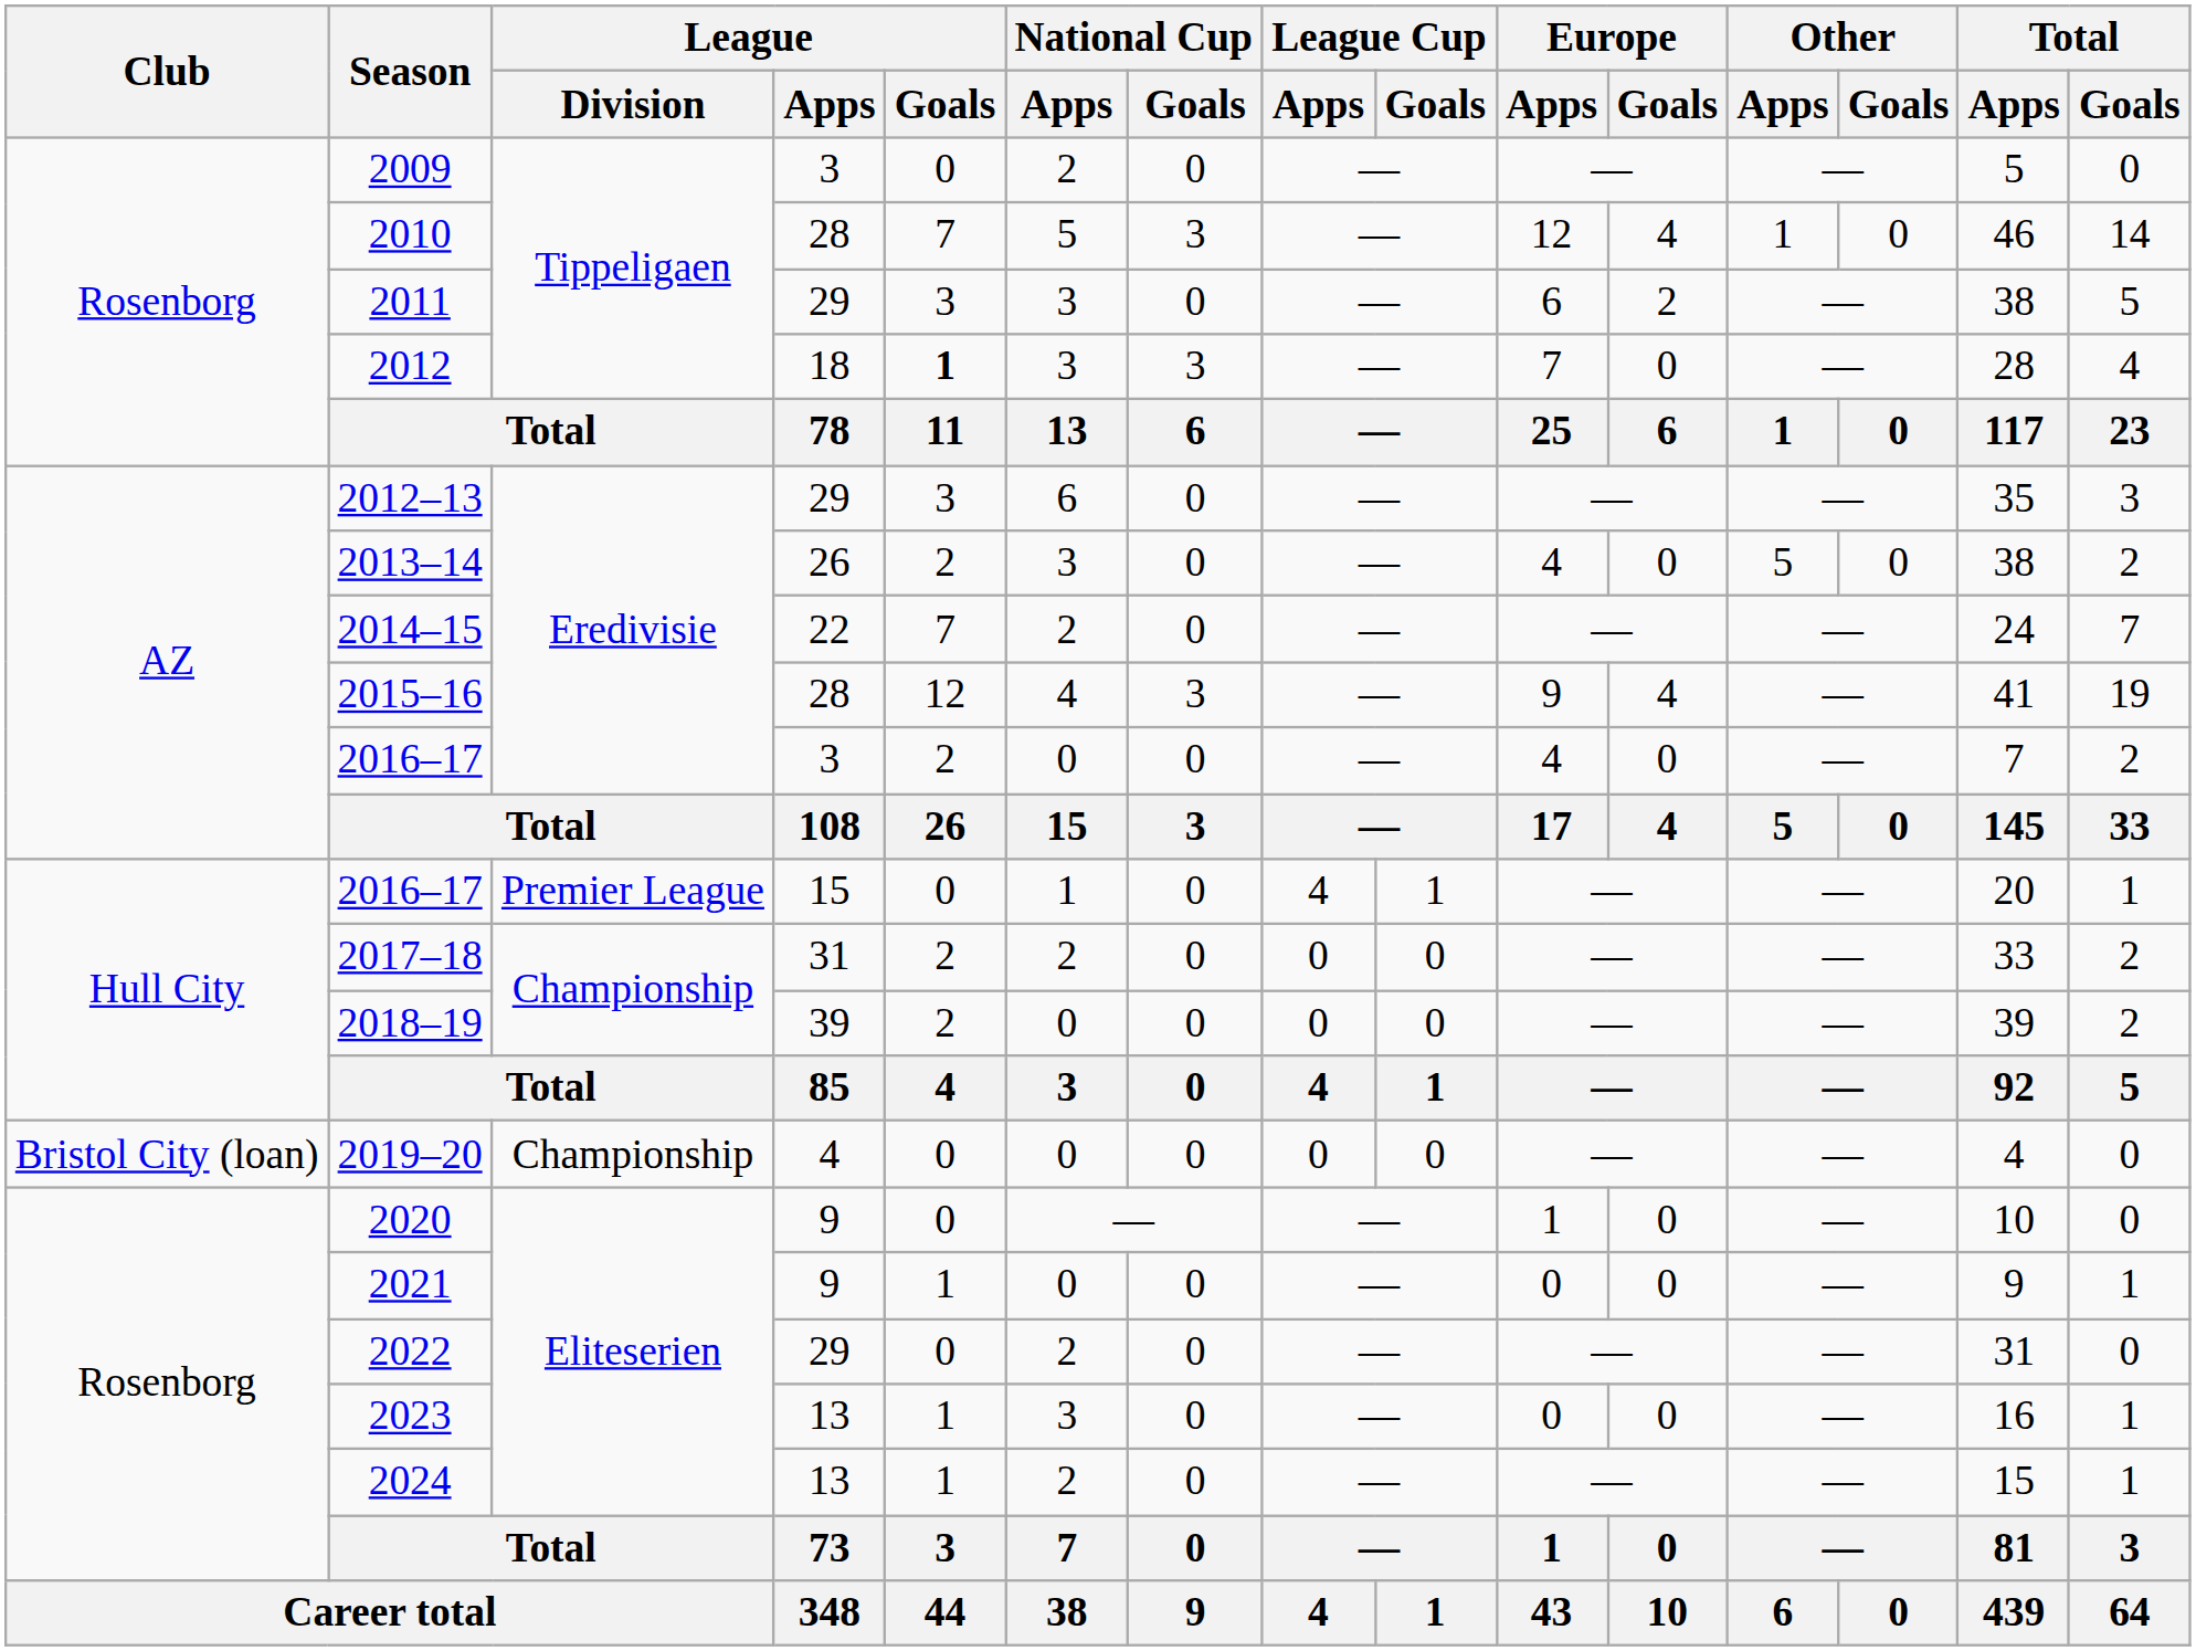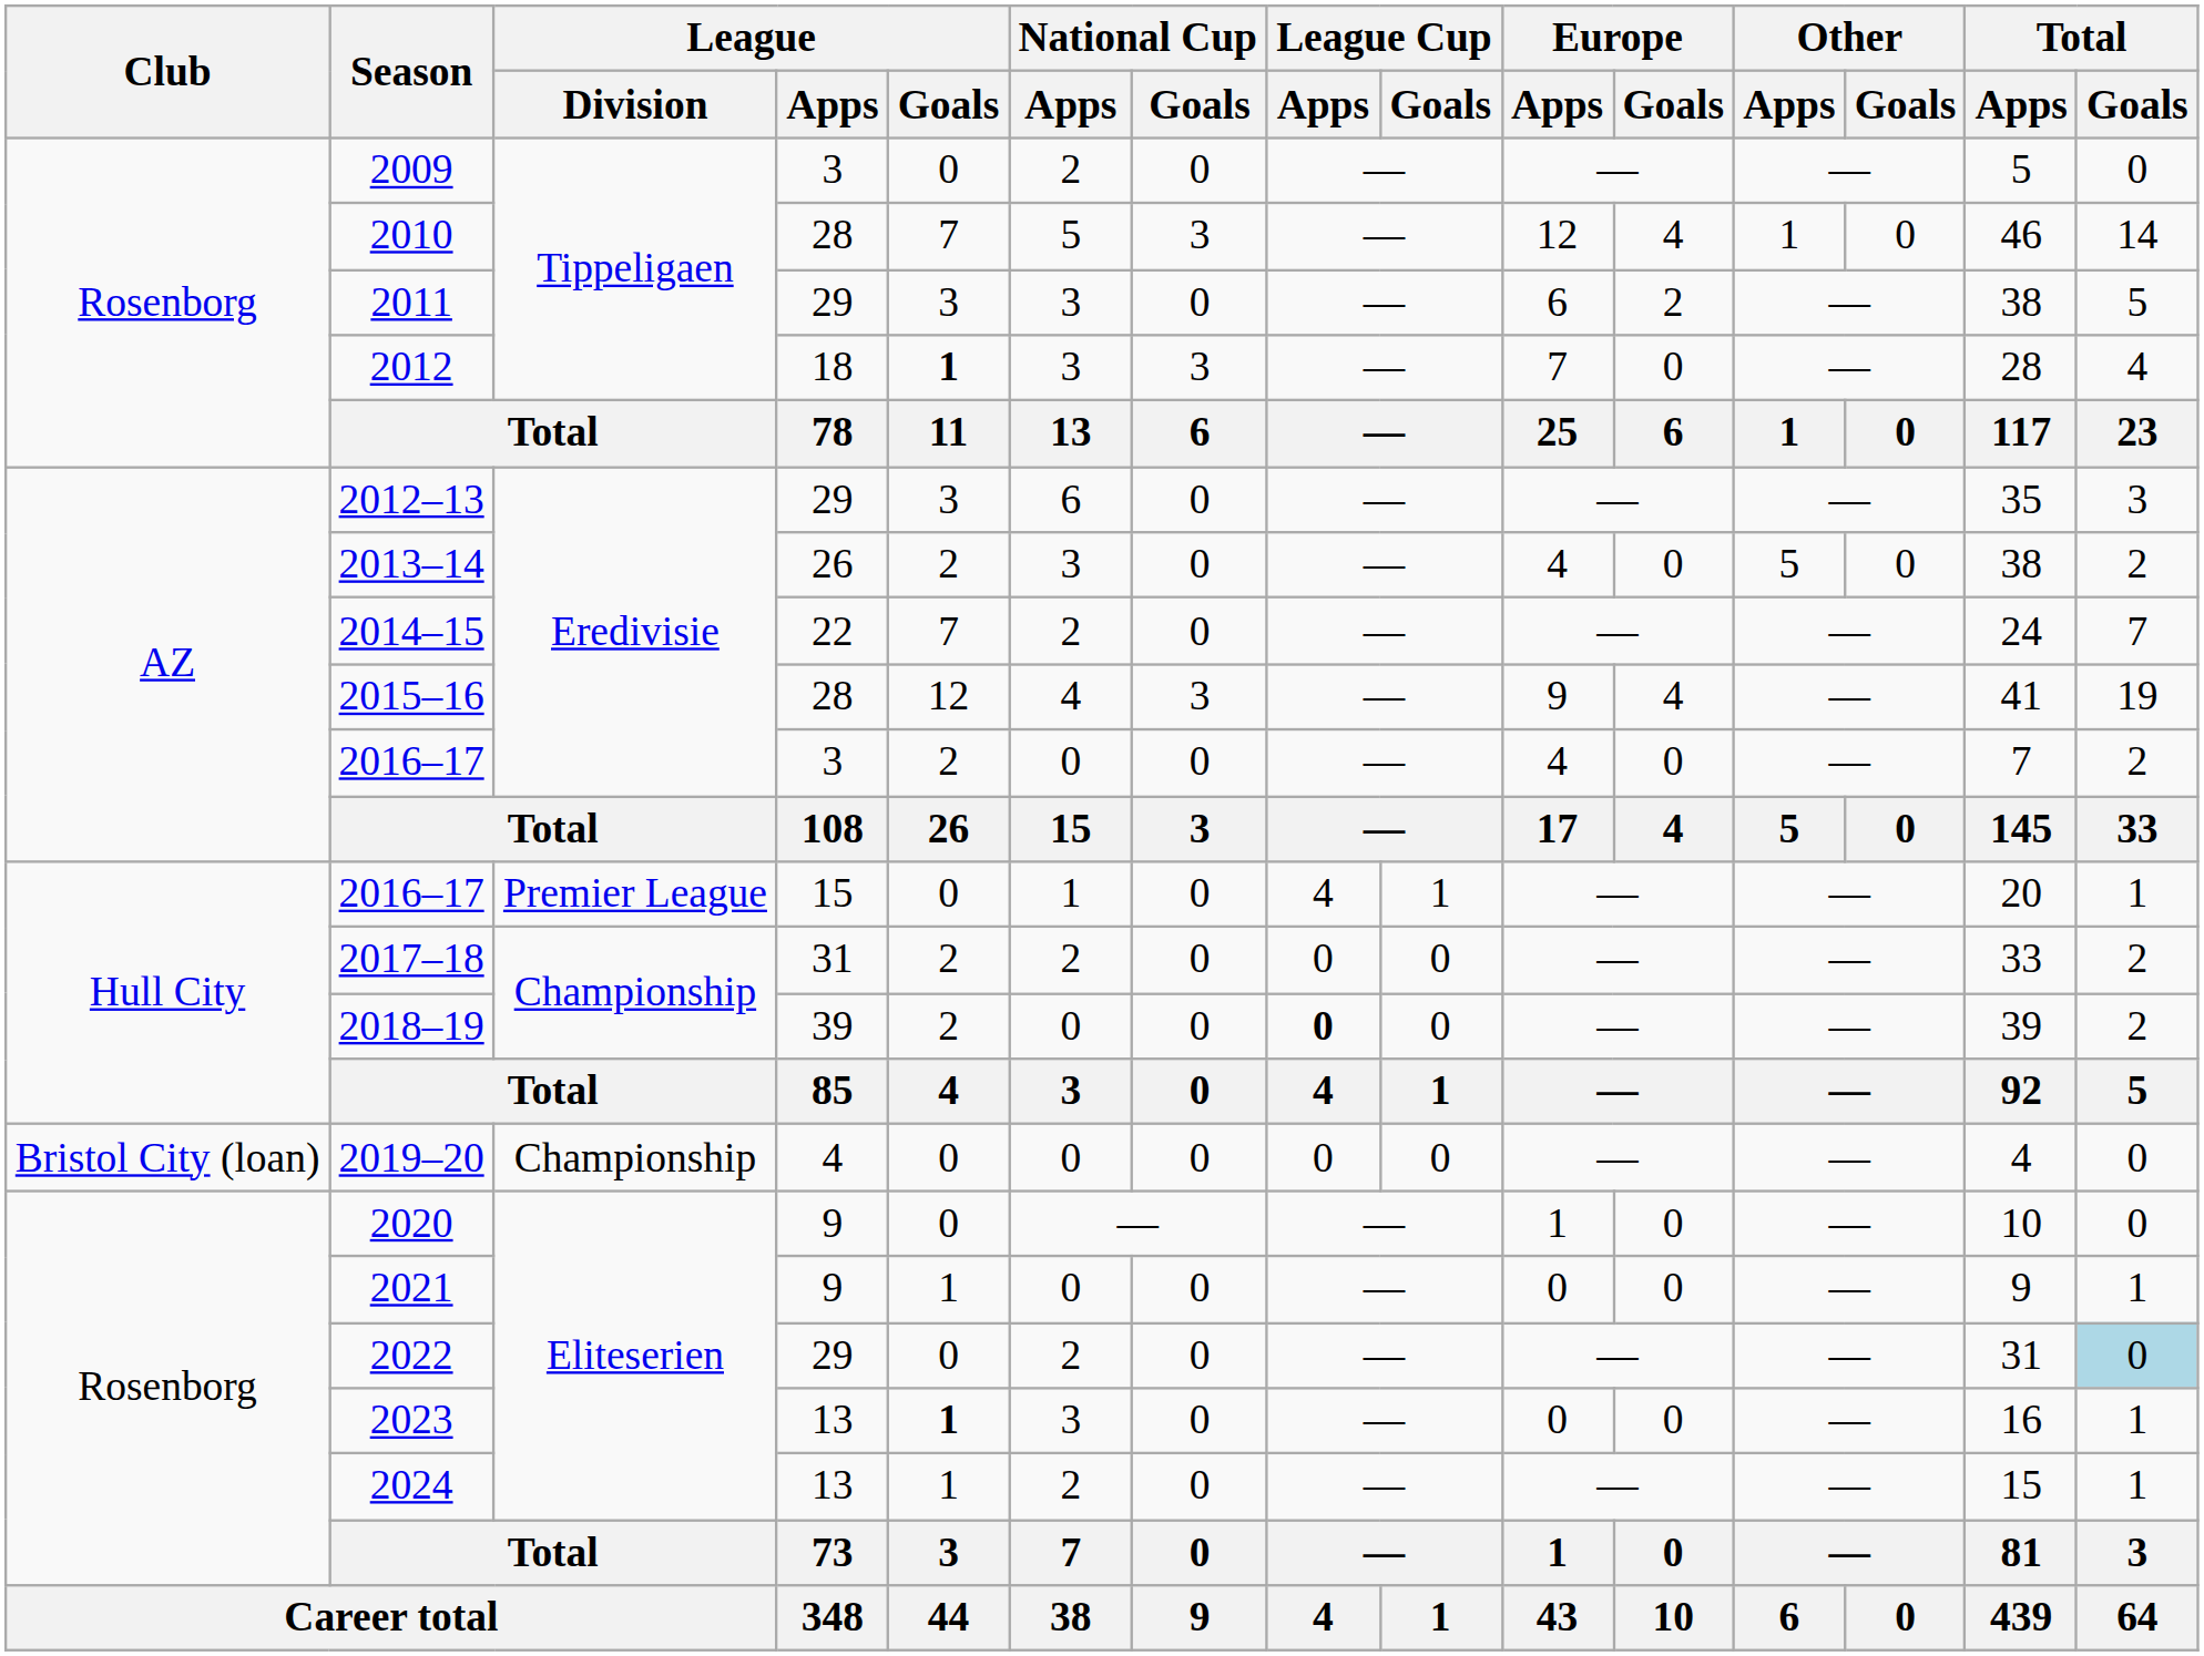2018–19 | League Cup / Apps: normal -> bold
2022 | Total / Goals: no background -> lightblue background
2023 | League / Goals: normal -> bold
